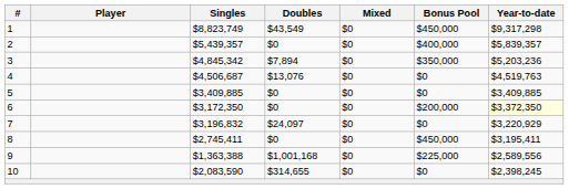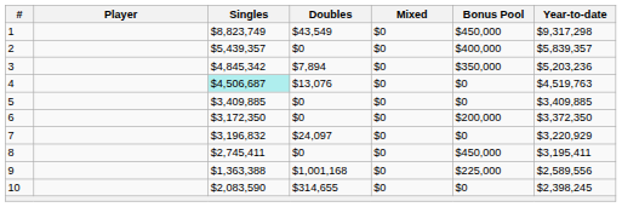4 | Singles: no background -> paleturquoise background
6 | Year-to-date: lightyellow background -> no background
